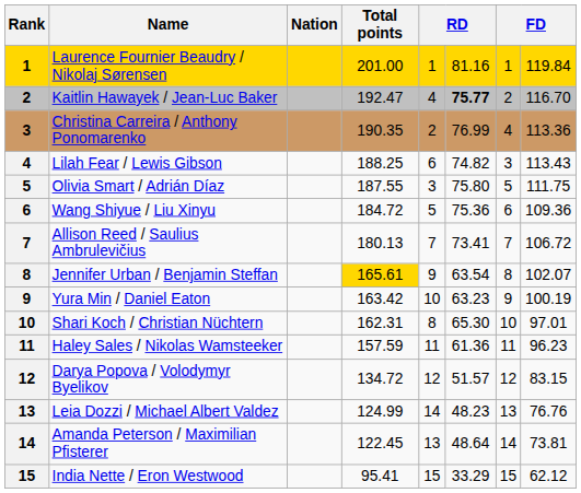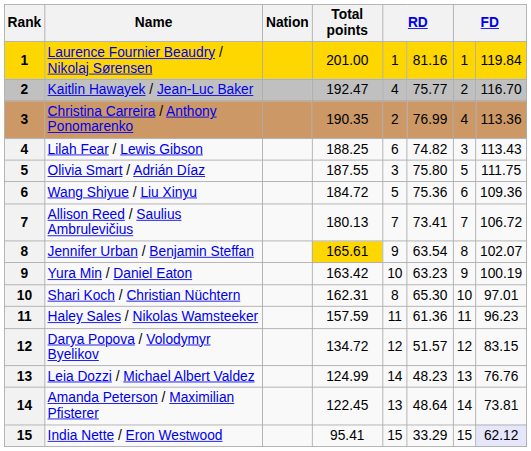Kaitlin Hawayek / Jean-Luc Baker | column 6: bold -> normal
India Nette / Eron Westwood | column 8: no background -> lavender background
